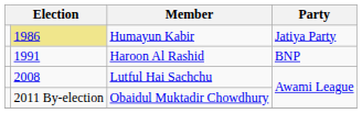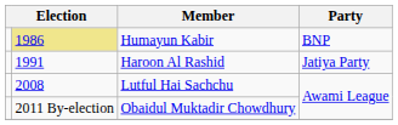Humayun Kabir | Party: Jatiya Party -> BNP
Haroon Al Rashid | Party: BNP -> Jatiya Party
